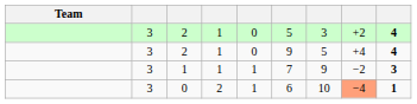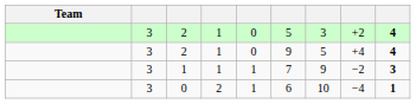row 5 | column 8: lightsalmon background -> no background
